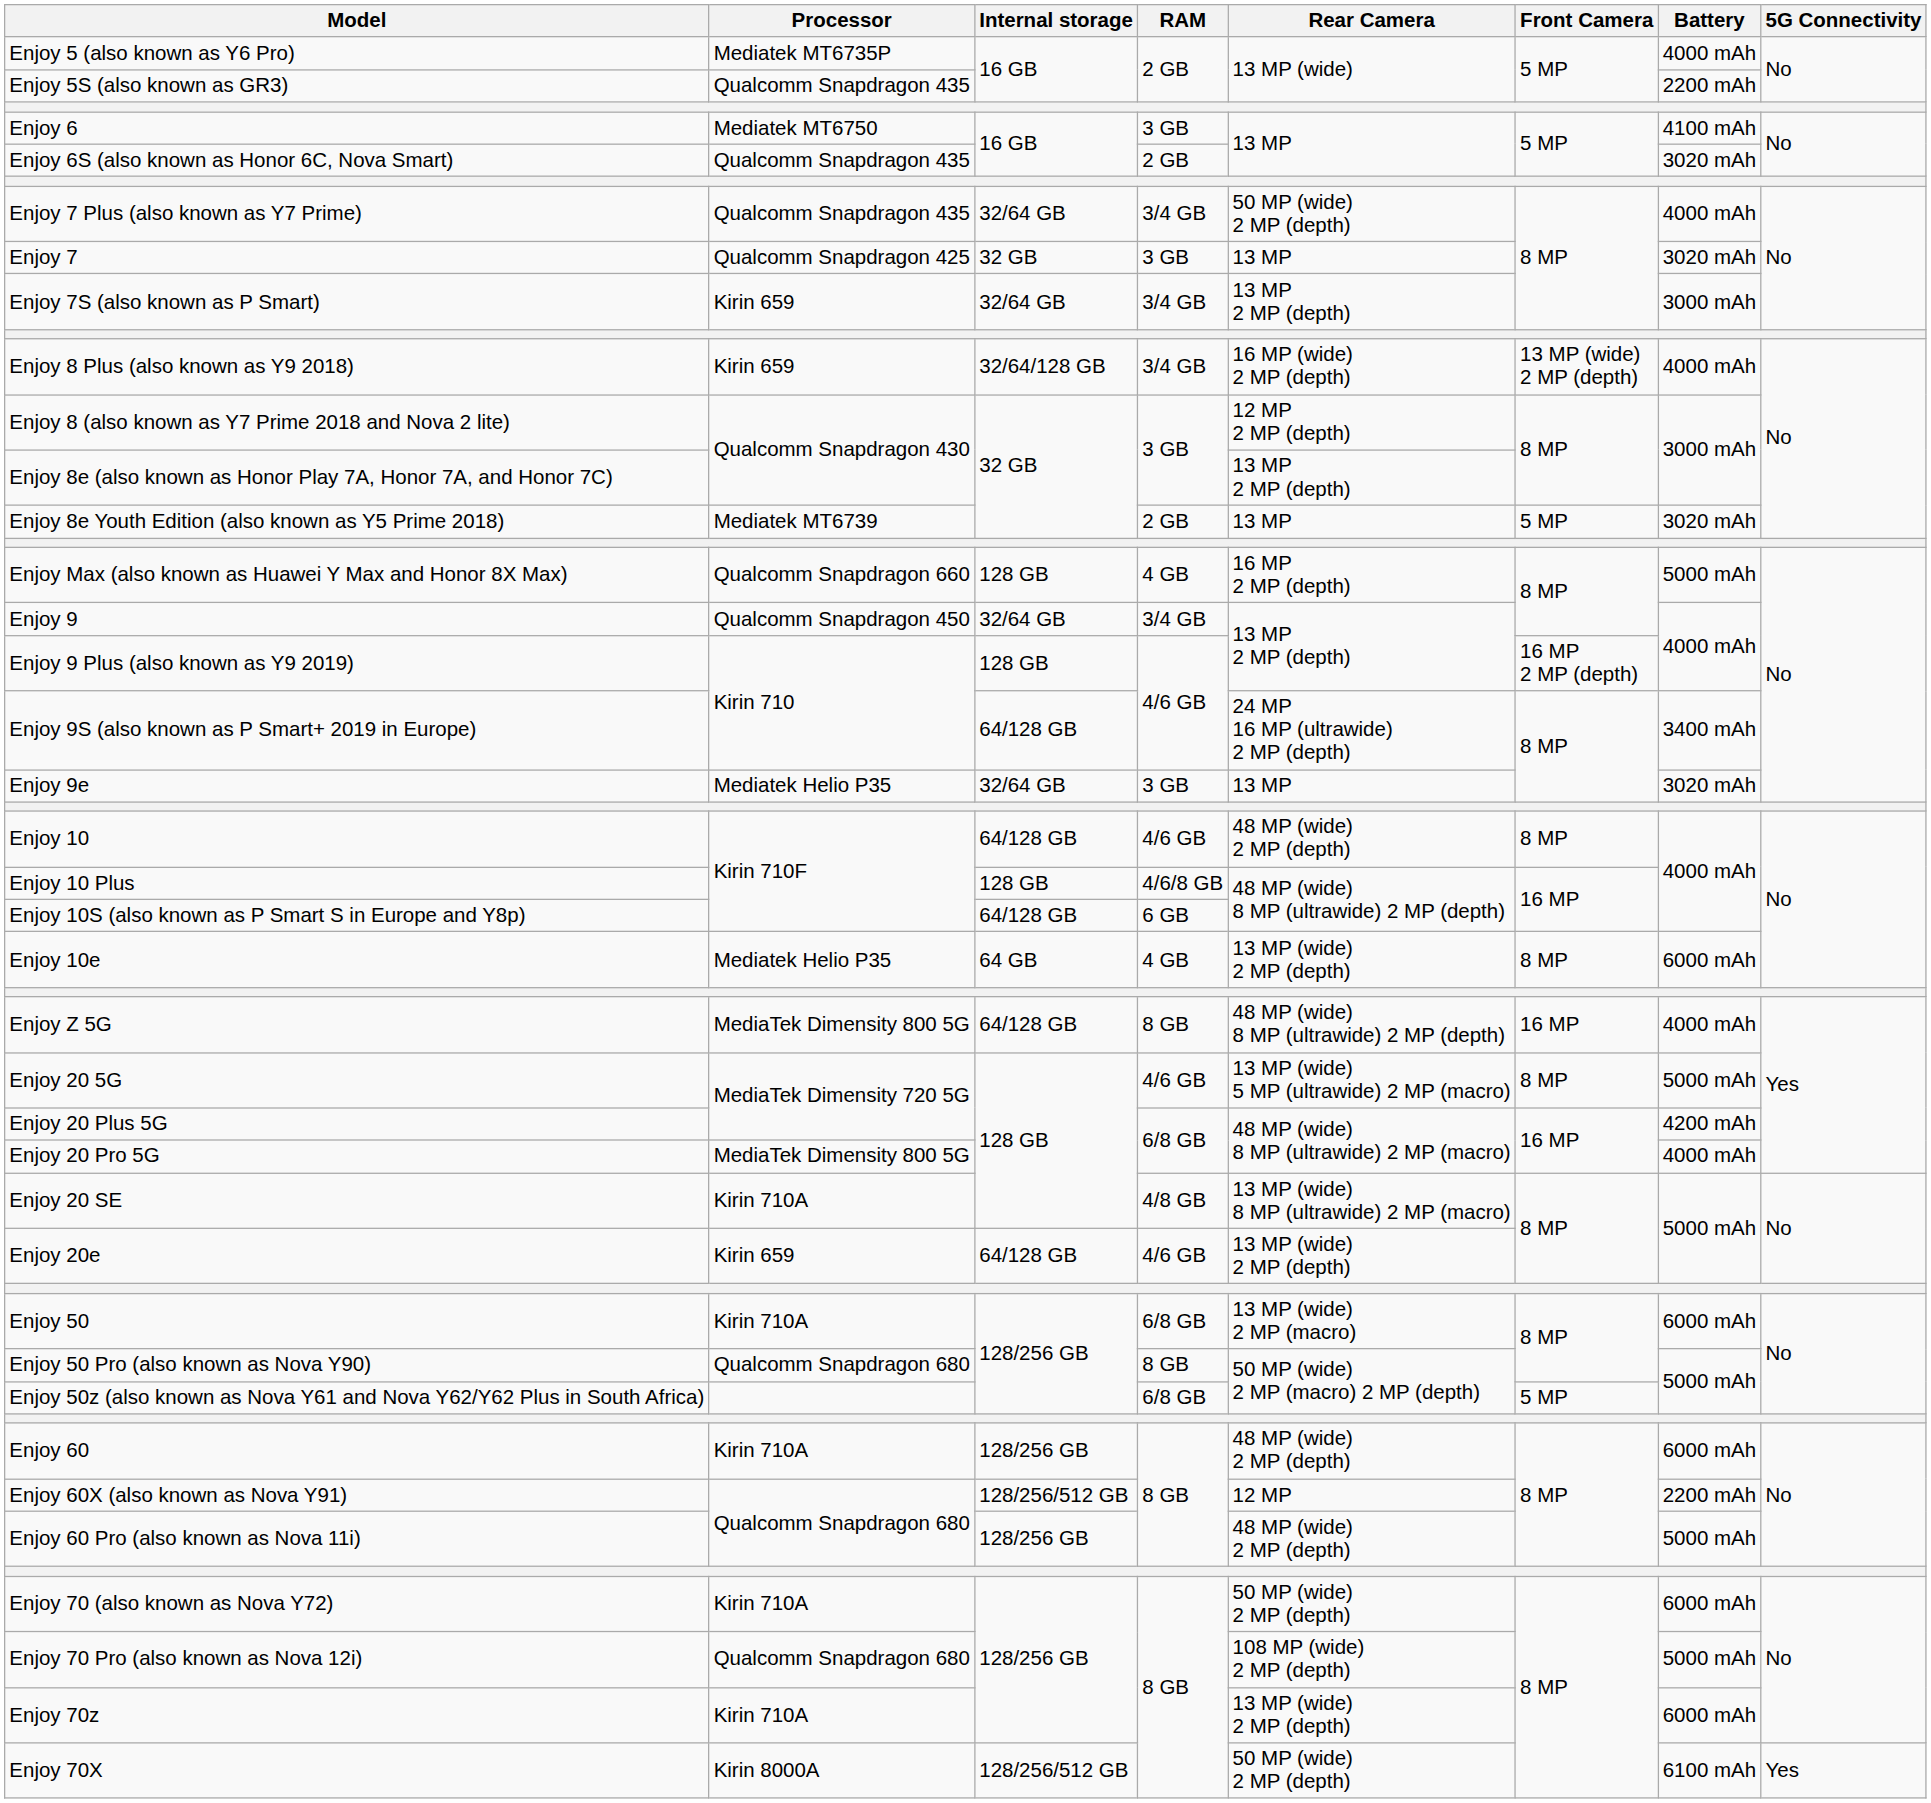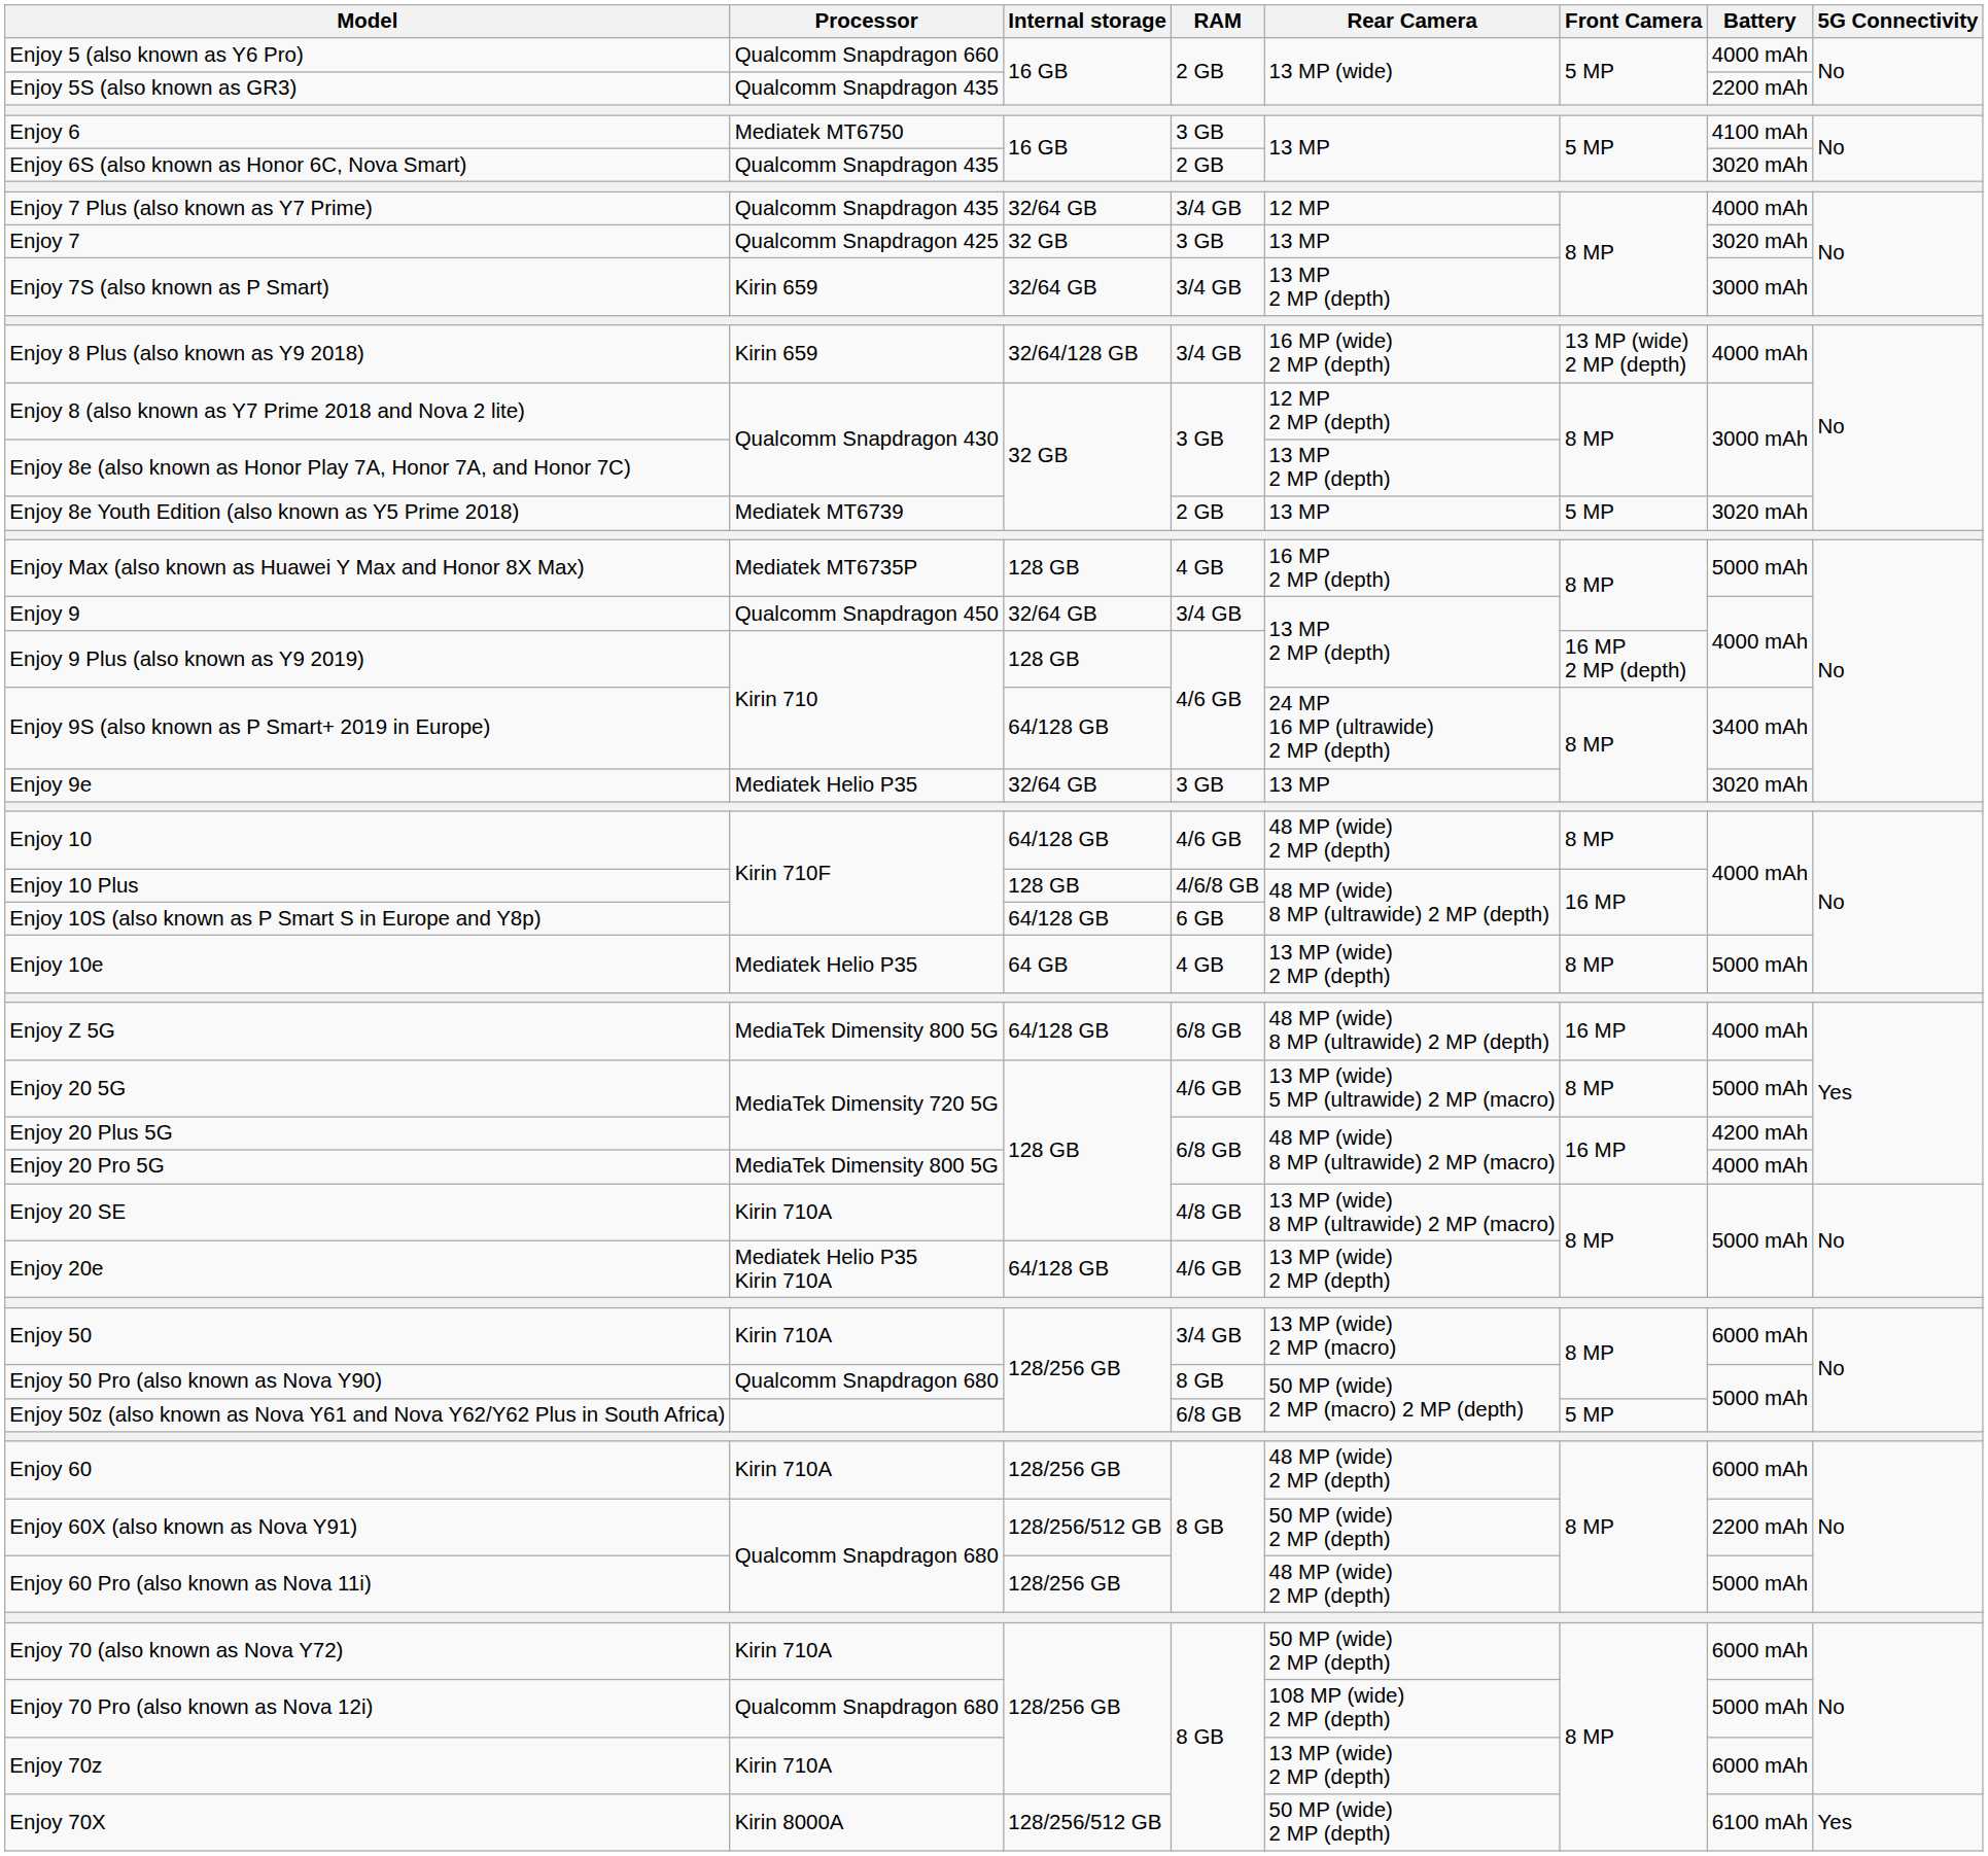Enjoy 5 (also known as Y6 Pro) | Processor: Mediatek MT6735P -> Qualcomm Snapdragon 660
Enjoy 7 Plus (also known as Y7 Prime) | Rear Camera: 50 MP (wide) 2 MP (depth) -> 12 MP
Enjoy Max (also known as Huawei Y Max and Honor 8X Max) | Processor: Qualcomm Snapdragon 660 -> Mediatek MT6735P
Enjoy 10e | Battery: 6000 mAh -> 5000 mAh
Enjoy Z 5G | RAM: 8 GB -> 6/8 GB
Enjoy 20e | Processor: Kirin 659 -> Mediatek Helio P35 Kirin 710A
Enjoy 50 | RAM: 6/8 GB -> 3/4 GB
Enjoy 60X (also known as Nova Y91) | Rear Camera: 12 MP -> 50 MP (wide) 2 MP (depth)
